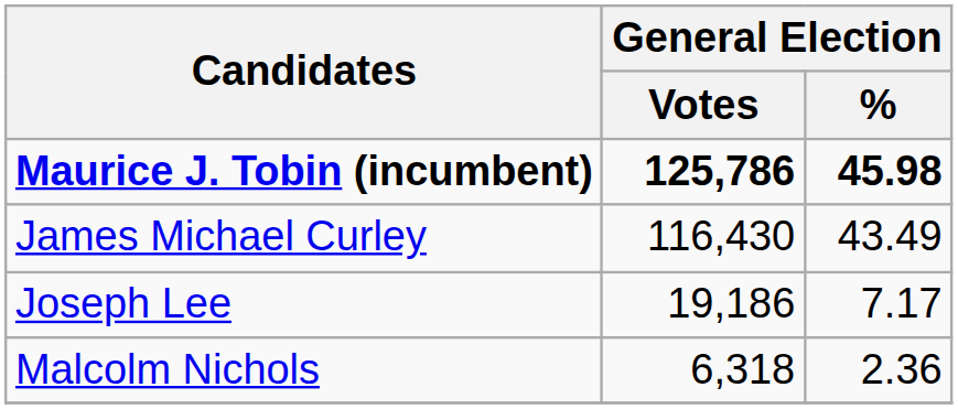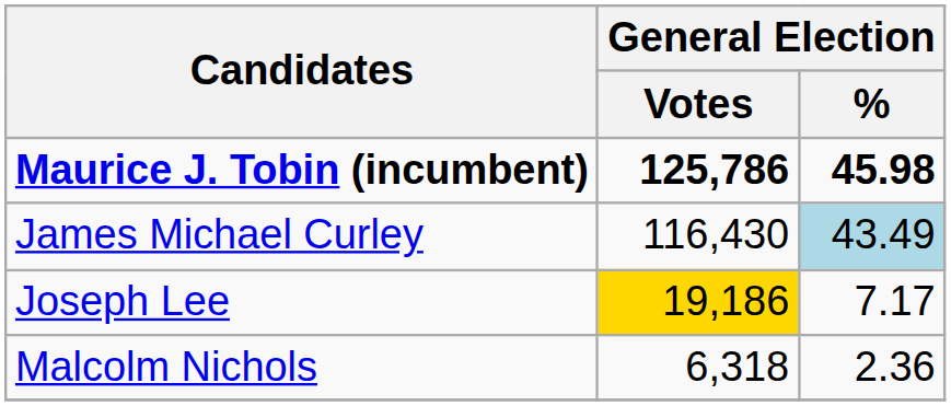James Michael Curley | General Election / %: no background -> lightblue background
Joseph Lee | General Election / Votes: no background -> gold background
